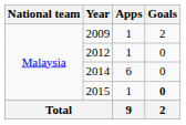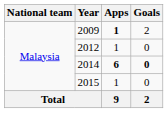2009 | Apps: normal -> bold
2014 | Apps: normal -> bold
2014 | Goals: normal -> bold
2015 | Goals: bold -> normal
